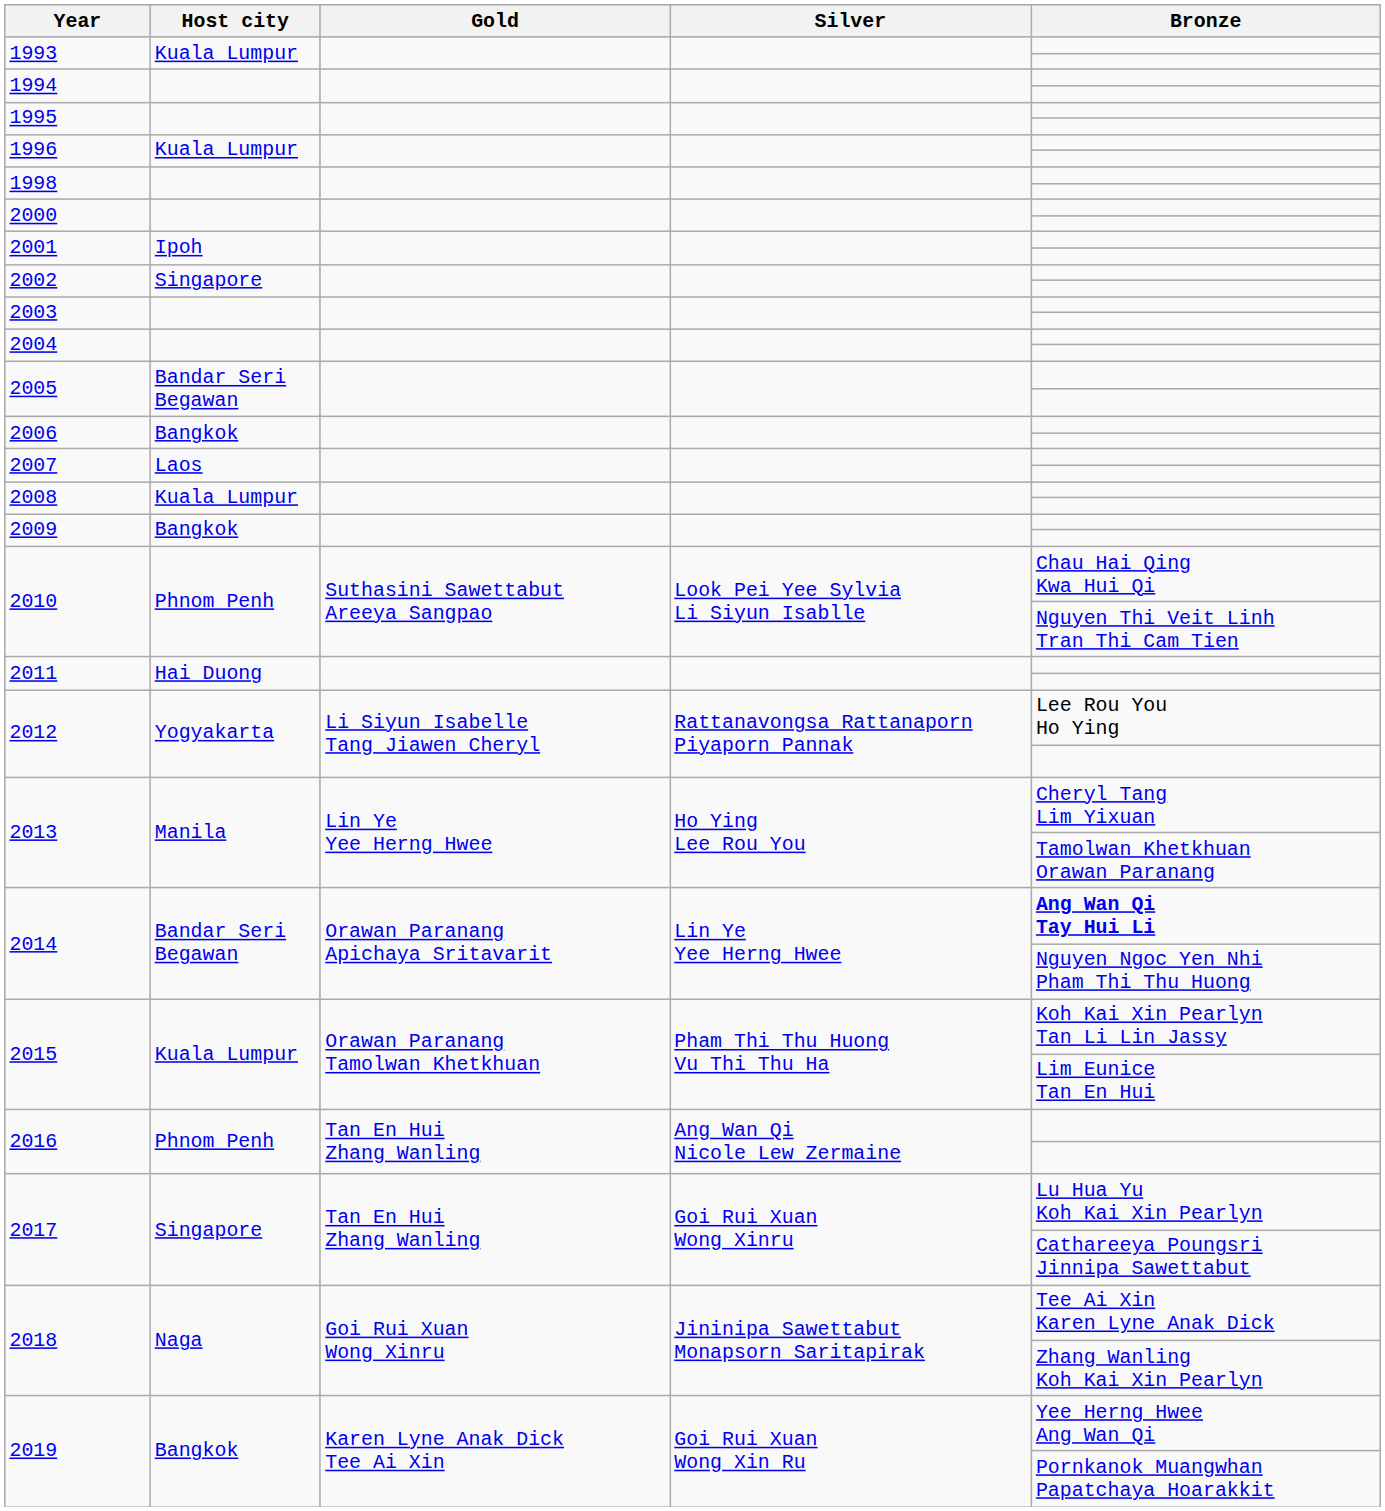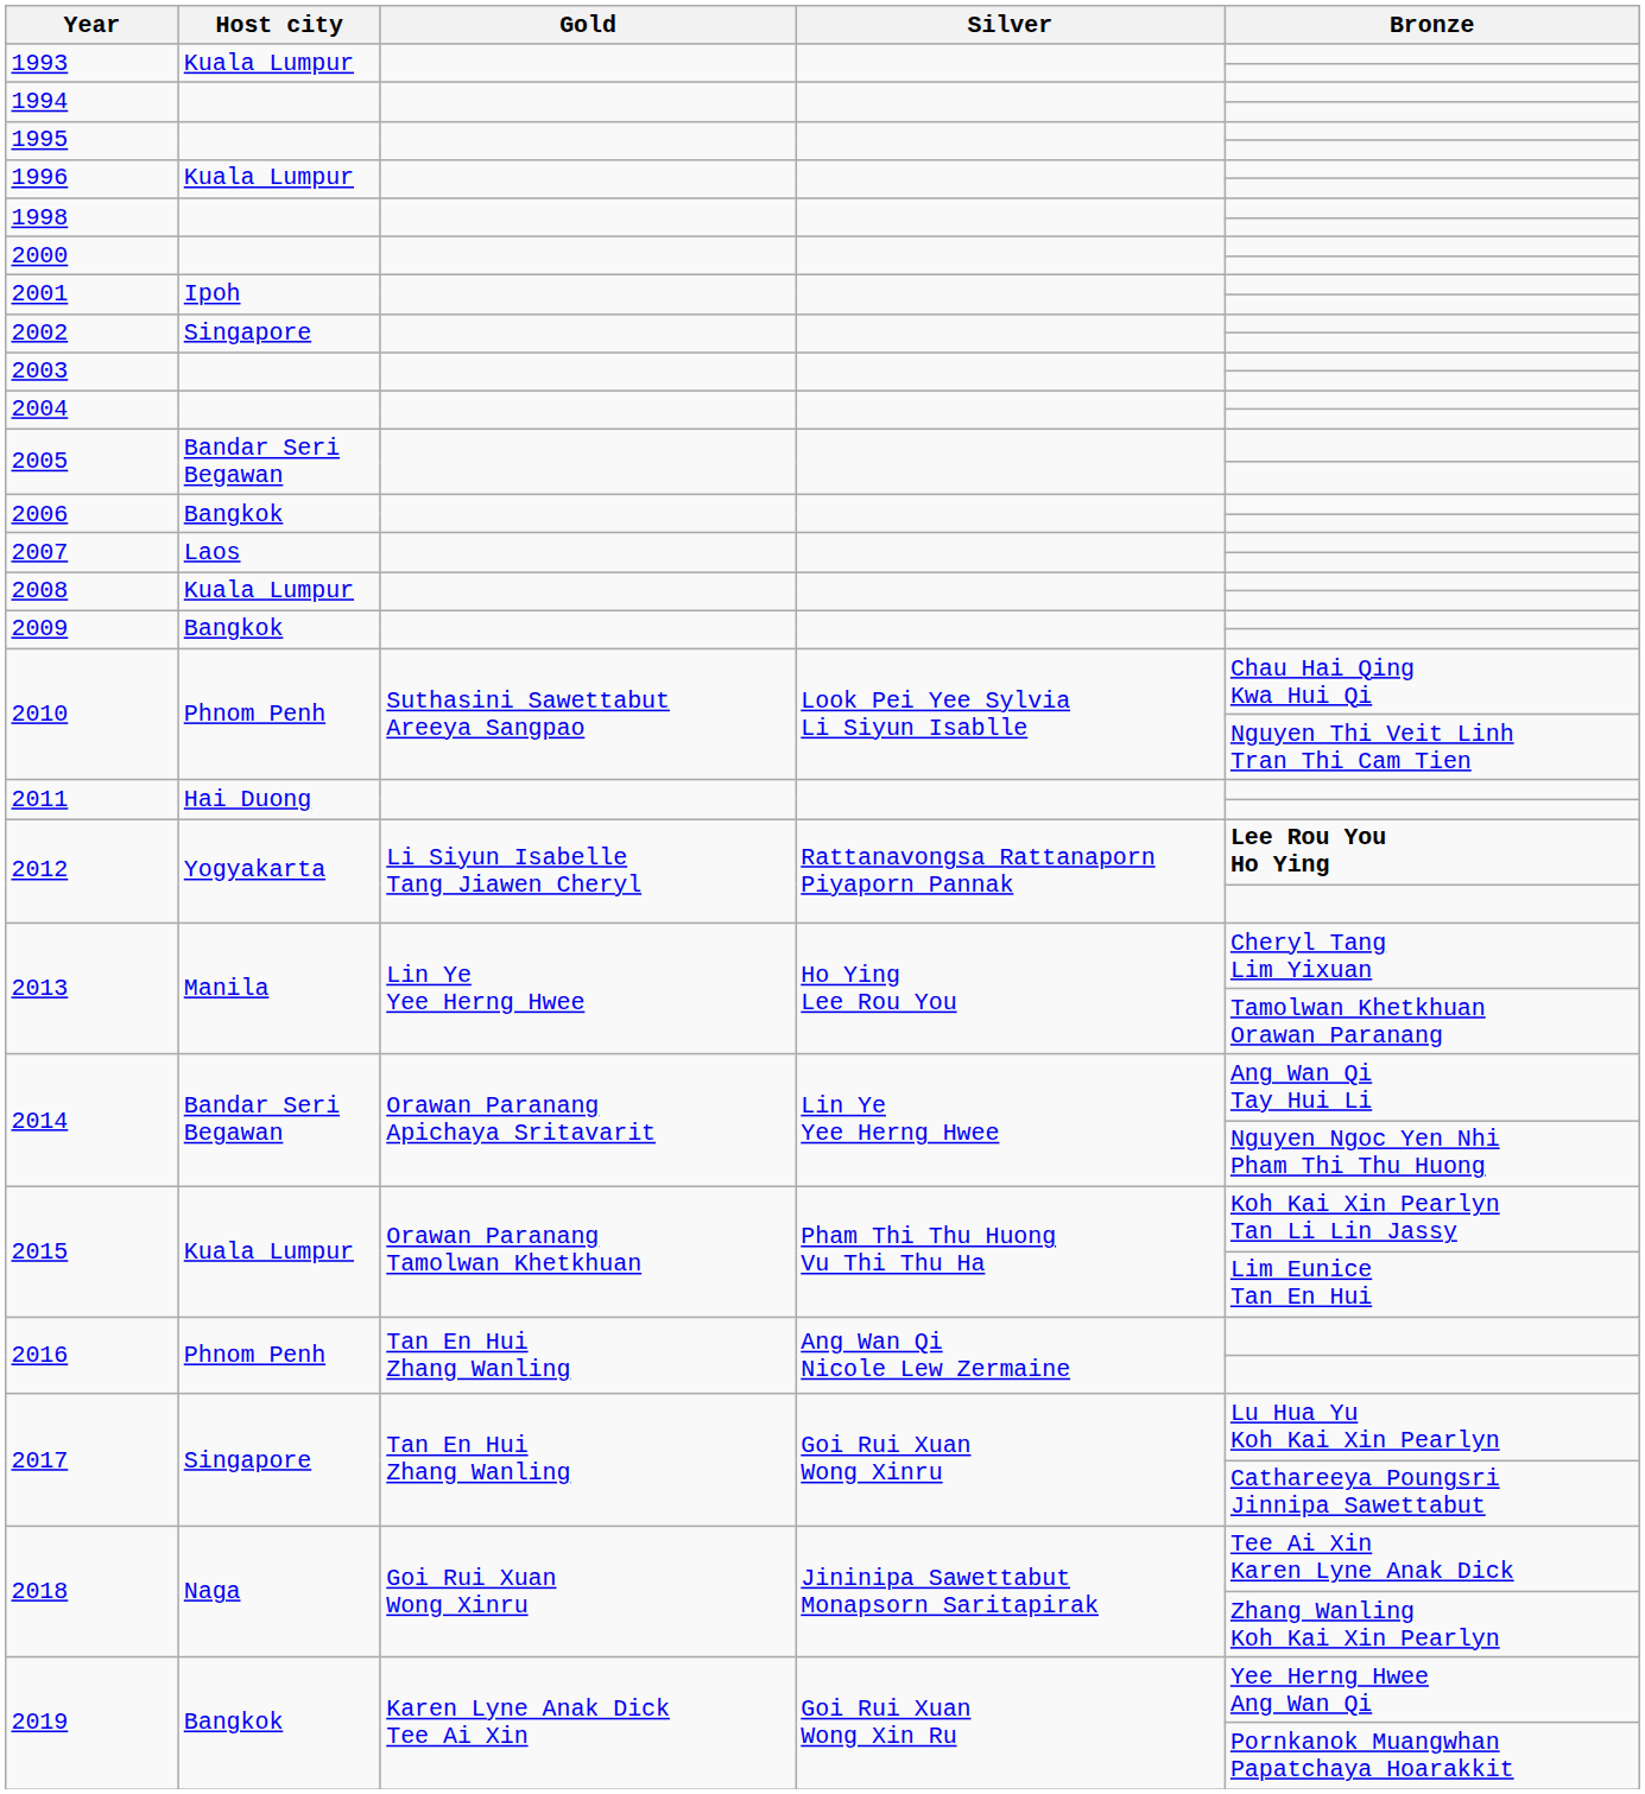row 36 | Bronze: normal -> bold
row 40 | Bronze: bold -> normal
